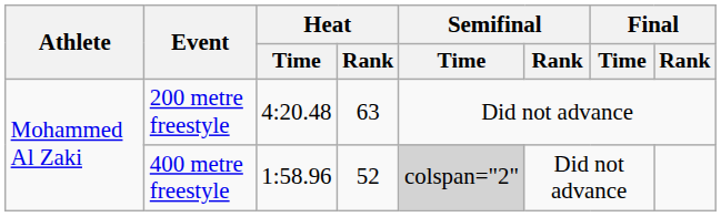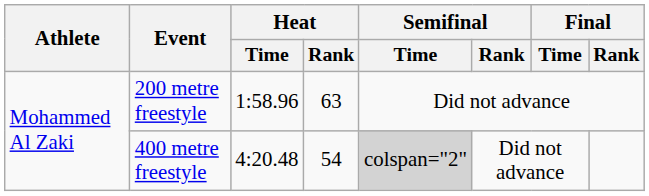200 metre freestyle | Heat / Time: 4:20.48 -> 1:58.96
400 metre freestyle | Heat / Time: 1:58.96 -> 4:20.48
400 metre freestyle | Heat / Rank: 52 -> 54
